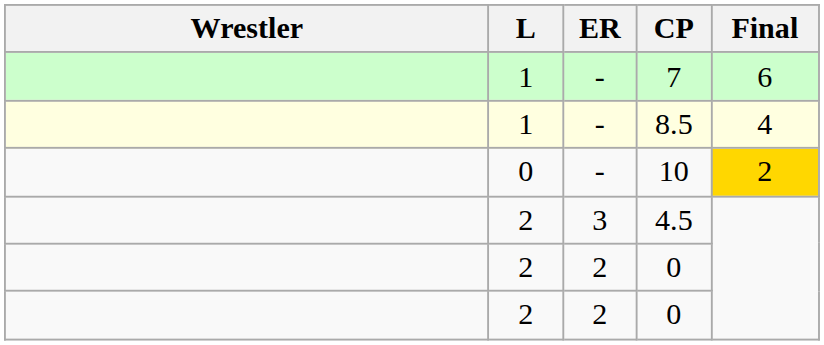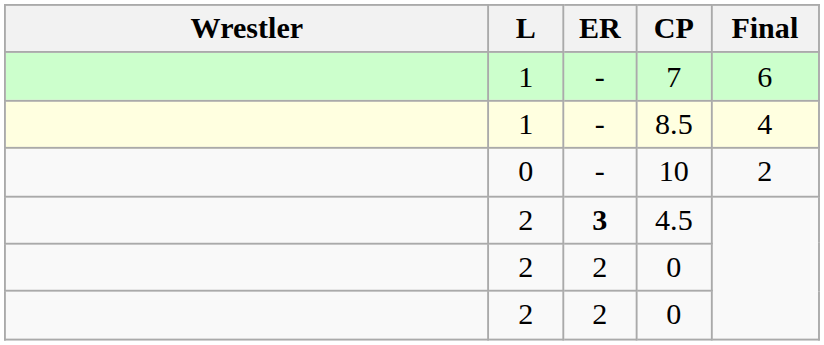10 | Final: gold background -> no background
4.5 | ER: normal -> bold
